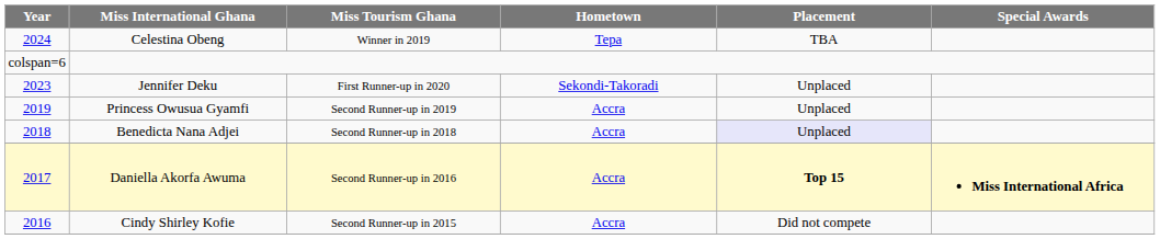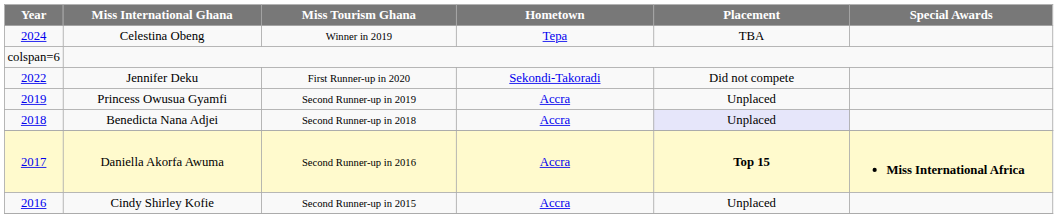Jennifer Deku | Year: 2023 -> 2022
Jennifer Deku | Placement: Unplaced -> Did not compete
Cindy Shirley Kofie | Placement: Did not compete -> Unplaced
